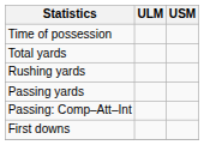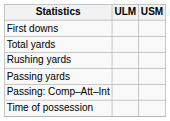rows swapped: First downs <-> Time of possession
